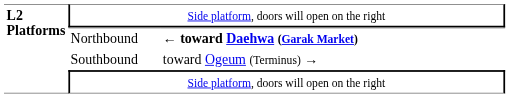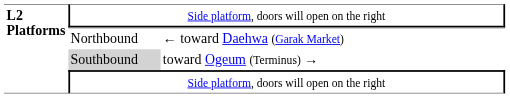Northbound | column 3: bold -> normal
Southbound | column 2: no background -> lightgrey background
